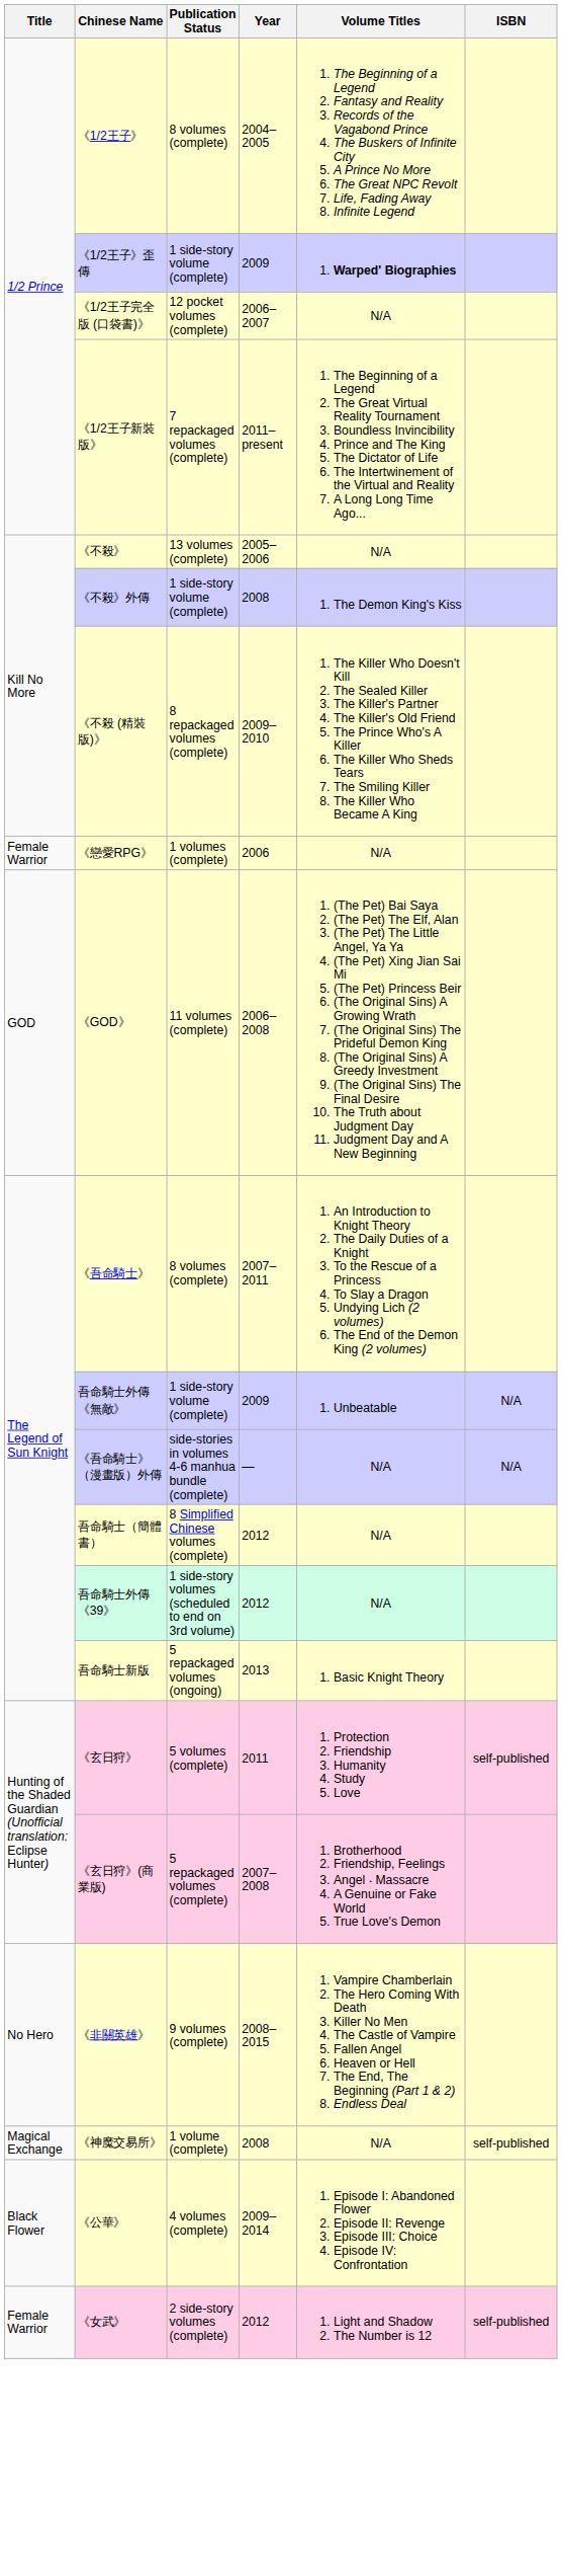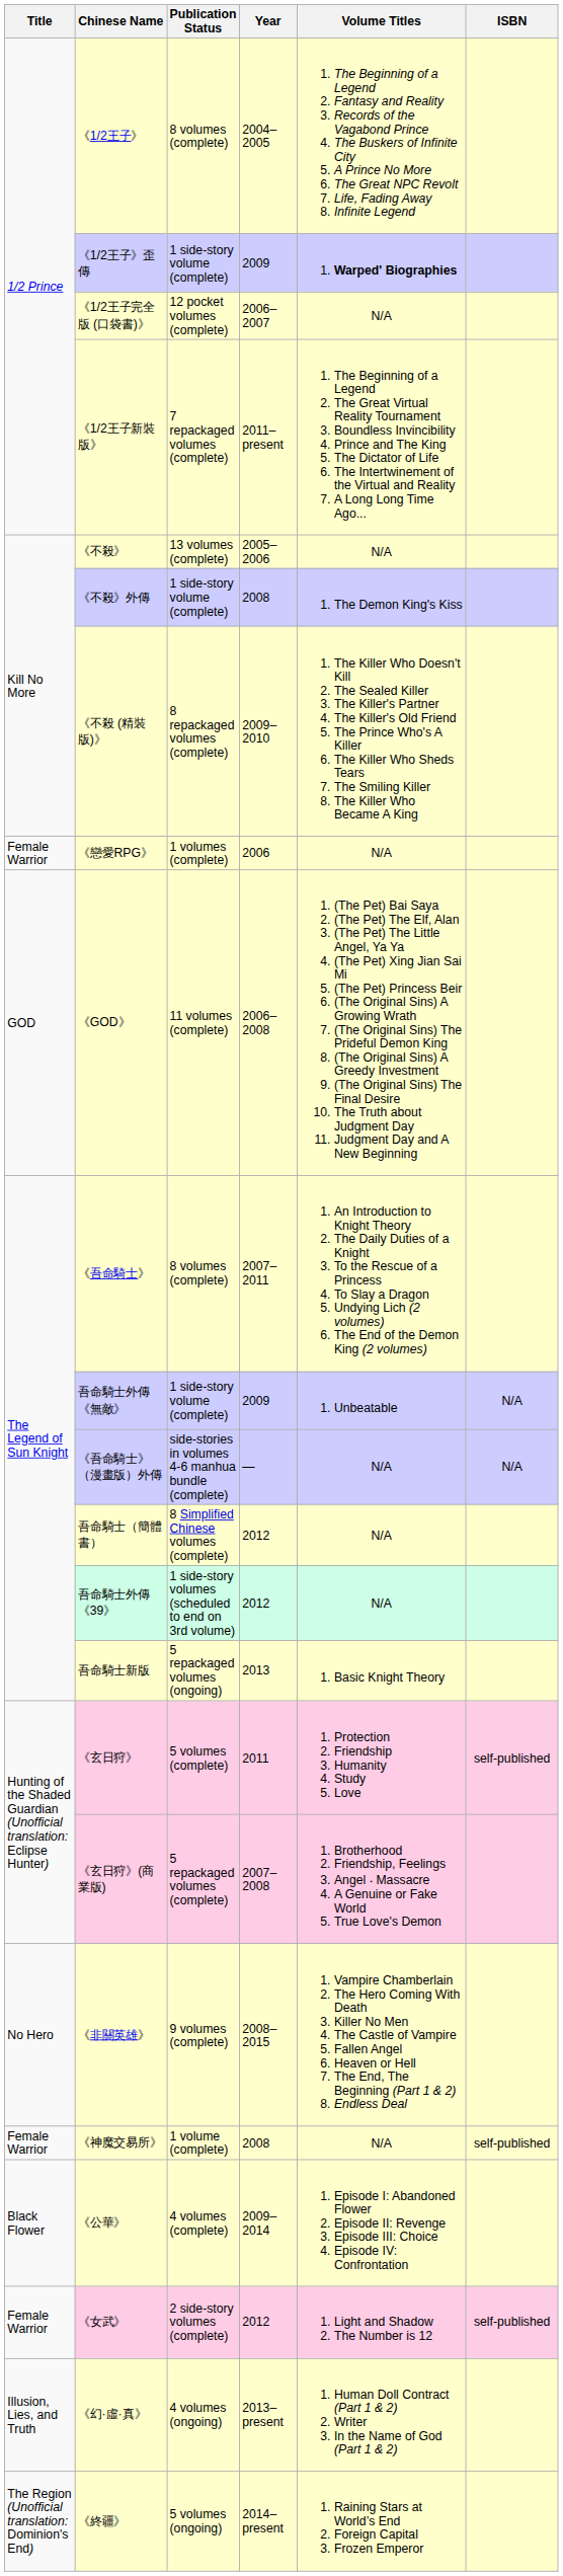《神魔交易所》 | Title: Magical Exchange -> Female Warrior
+ row: Illusion, Lies, and Truth | 《幻·虛·真》 | 4 volumes (ongoing) | 2013–present | Human Doll Contract (Part 1 & 2) Writer In the Name of God (Part 1 & 2)
+ row: The Region (Unofficial translation: Dominion's End) | 《終疆》 | 5 volumes (ongoing) | 2014–present | Raining Stars at World’s End Foreign Capital Frozen Emperor
